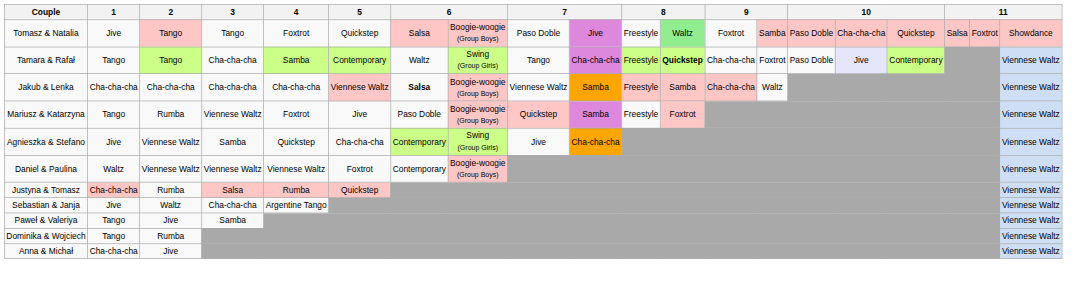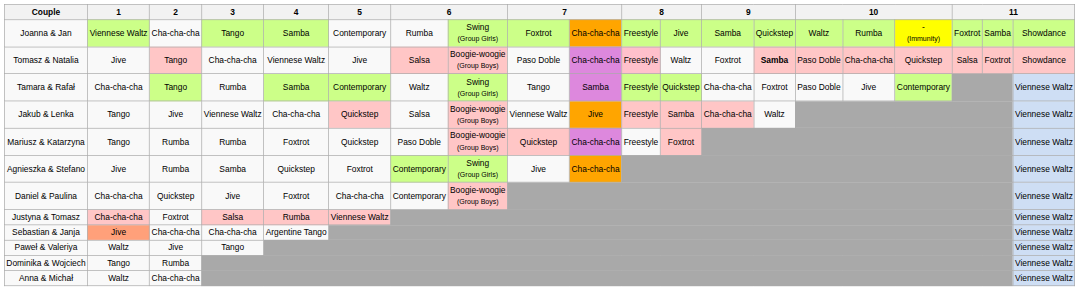+ row: Joanna & Jan | Viennese Waltz | Cha-cha-cha | Tango | Samba | Contemporary | Rumba | Swing (Group Girls) | Foxtrot | Cha-cha-cha | Freestyle | Jive | Samba | Quickstep | Waltz | Rumba | - (Immunity) | Foxtrot | Samba | Showdance
Tomasz & Natalia | 3: Tango -> Cha-cha-cha
Tomasz & Natalia | 4: Foxtrot -> Viennese Waltz
Tomasz & Natalia | 5: Quickstep -> Jive
Tomasz & Natalia | column 10: Jive -> Cha-cha-cha
Tomasz & Natalia | column 11: no background -> pink background
Tomasz & Natalia | column 12: lightgreen background -> no background
Tomasz & Natalia | column 14: normal -> bold
Tamara & Rafał | 1: Tango -> Cha-cha-cha
Tamara & Rafał | 3: Cha-cha-cha -> Rumba
Tamara & Rafał | column 10: Cha-cha-cha -> Samba
Tamara & Rafał | column 12: bold -> normal
Tamara & Rafał | column 16: lavender background -> no background
Jakub & Lenka | 1: Cha-cha-cha -> Tango
Jakub & Lenka | 2: Cha-cha-cha -> Jive
Jakub & Lenka | 3: Cha-cha-cha -> Viennese Waltz
Jakub & Lenka | 5: Viennese Waltz -> Quickstep
Jakub & Lenka | column 7: bold -> normal
Jakub & Lenka | column 10: Samba -> Jive
Mariusz & Katarzyna | 3: Viennese Waltz -> Rumba
Mariusz & Katarzyna | 5: Jive -> Quickstep
Mariusz & Katarzyna | column 10: Samba -> Cha-cha-cha
Agnieszka & Stefano | 2: Viennese Waltz -> Rumba
Agnieszka & Stefano | 5: Cha-cha-cha -> Foxtrot
Daniel & Paulina | 1: Waltz -> Cha-cha-cha
Daniel & Paulina | 2: Viennese Waltz -> Quickstep
Daniel & Paulina | 3: Viennese Waltz -> Jive
Daniel & Paulina | 4: Viennese Waltz -> Foxtrot
Daniel & Paulina | 5: Foxtrot -> Cha-cha-cha
Justyna & Tomasz | 2: Rumba -> Foxtrot
Justyna & Tomasz | 5: Quickstep -> Viennese Waltz
Sebastian & Janja | 1: no background -> lightsalmon background
Sebastian & Janja | 2: Waltz -> Cha-cha-cha
Paweł & Valeriya | 1: Tango -> Waltz
Paweł & Valeriya | 3: Samba -> Tango
Anna & Michał | 1: Cha-cha-cha -> Waltz
Anna & Michał | 2: Jive -> Cha-cha-cha
